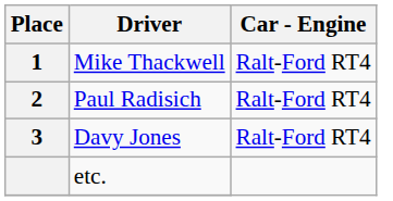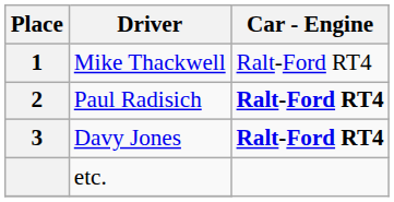Paul Radisich | Car - Engine: normal -> bold
Davy Jones | Car - Engine: normal -> bold
